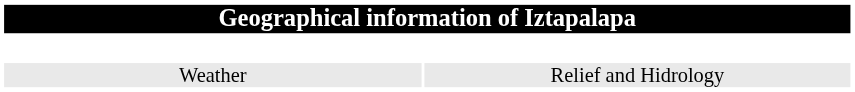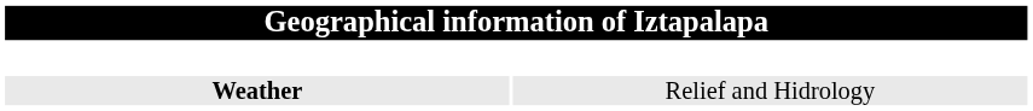row 2 | column 1: normal -> bold
